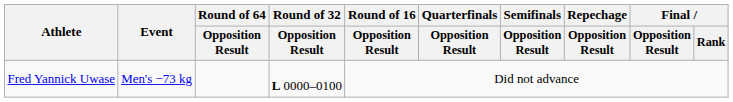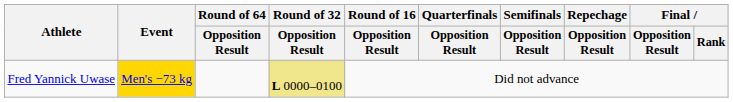Fred Yannick Uwase | Event: no background -> gold background
Fred Yannick Uwase | Round of 32 / Opposition Result: no background -> khaki background
